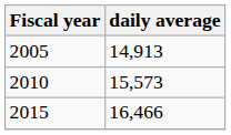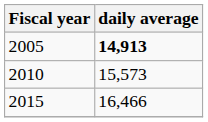2005 | daily average: normal -> bold
